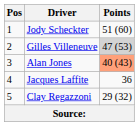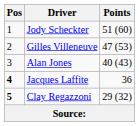Gilles Villeneuve | Points: lightgrey background -> no background
Alan Jones | Points: lightsalmon background -> no background
Jacques Laffite | Pos: normal -> bold
Clay Regazzoni | Pos: normal -> bold
